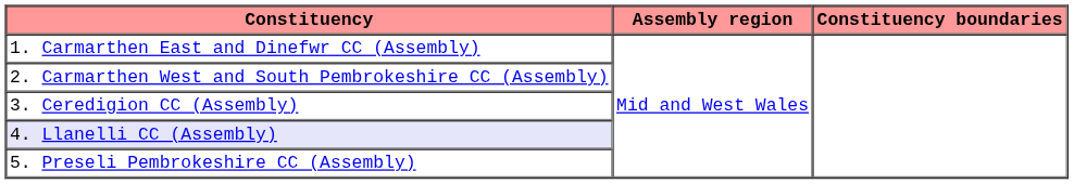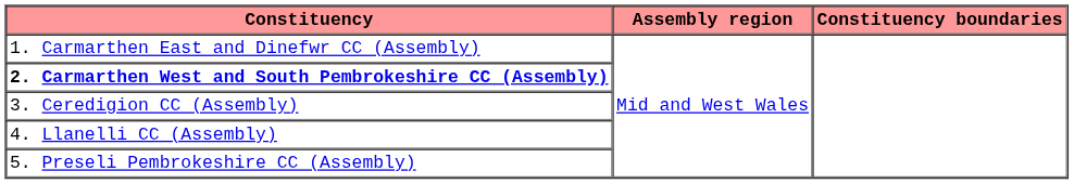2. Carmarthen West and South Pembrokeshire CC (Assembly) | Constituency: normal -> bold
4. Llanelli CC (Assembly) | Constituency: lavender background -> no background
